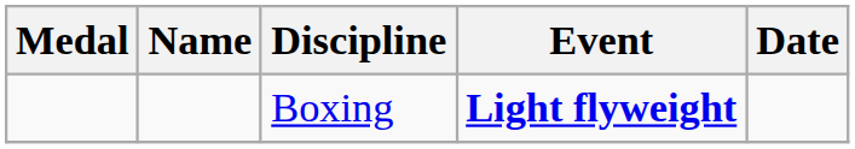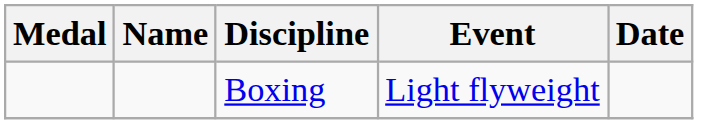Boxing | Event: bold -> normal
